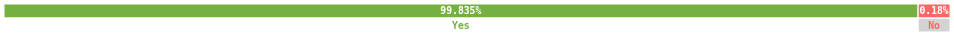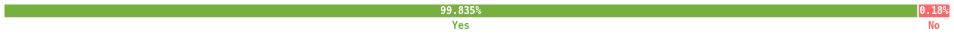Yes | column 2: lightgrey background -> no background
